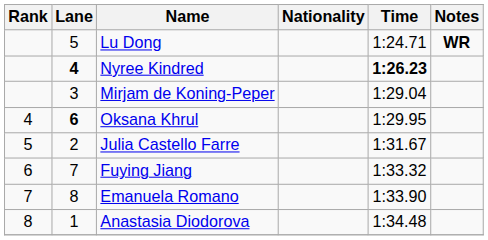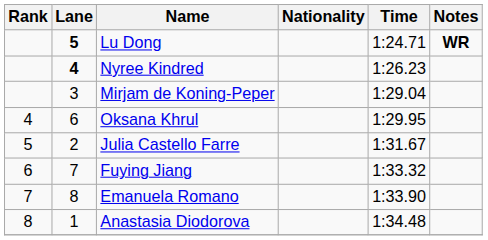Lu Dong | Lane: normal -> bold
Nyree Kindred | Time: bold -> normal
Oksana Khrul | Lane: bold -> normal
